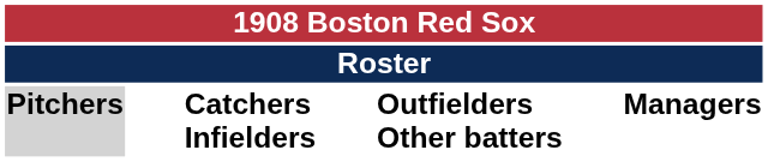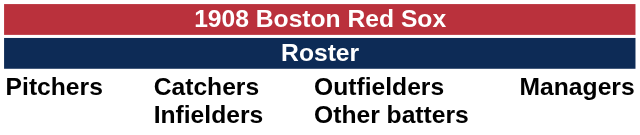Pitchers | column 1: lightgrey background -> no background
